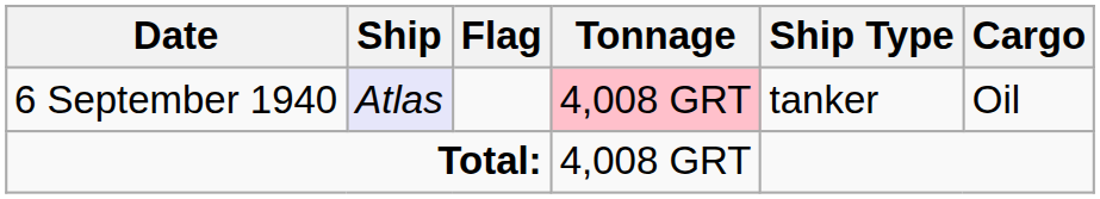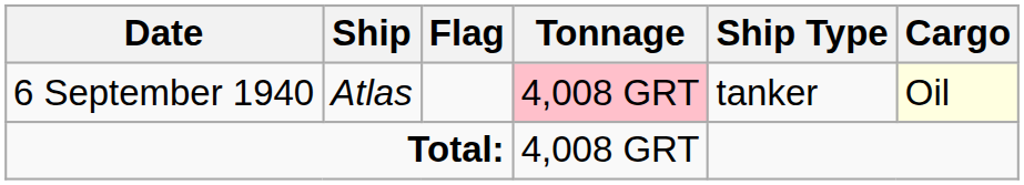6 September 1940 | Ship: lavender background -> no background
6 September 1940 | Cargo: no background -> lightyellow background
